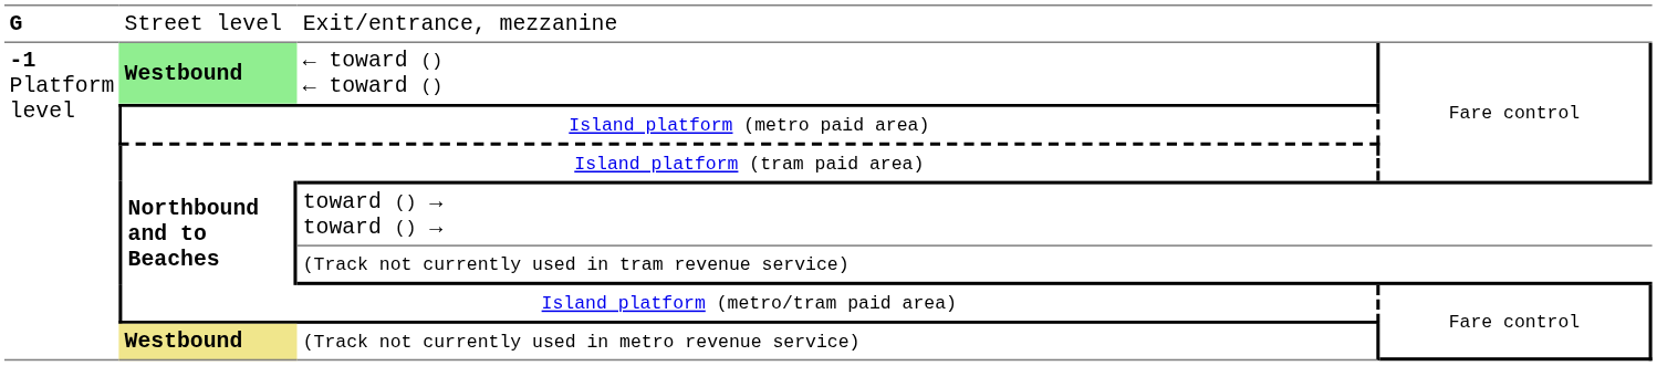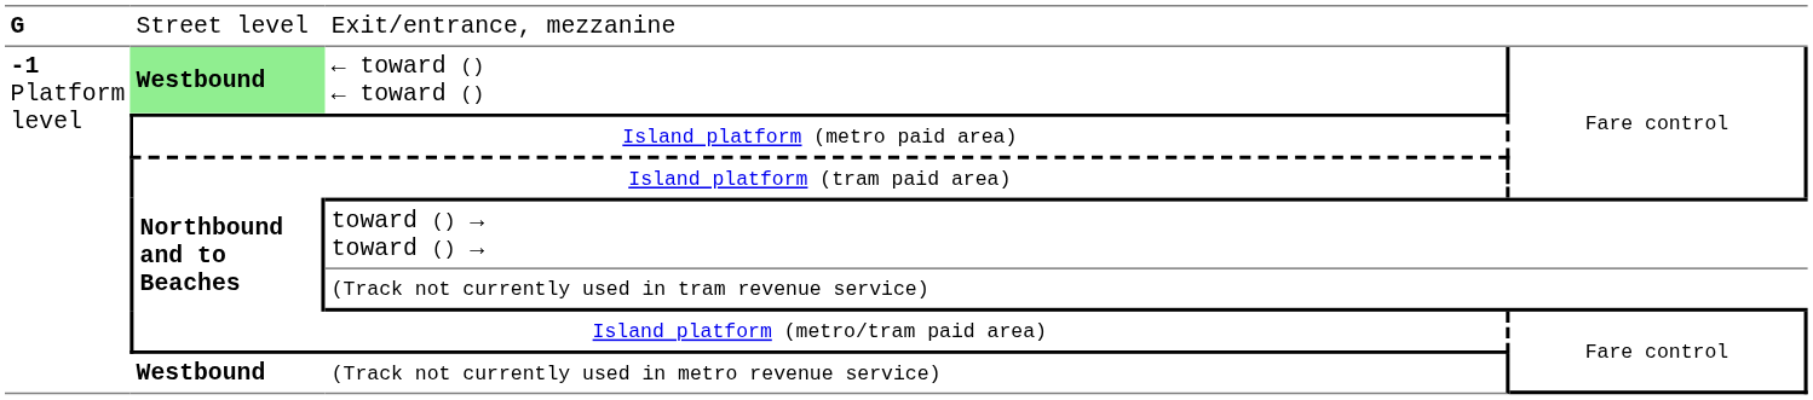(Track not currently used in metro revenue service) | column 2: khaki background -> no background
